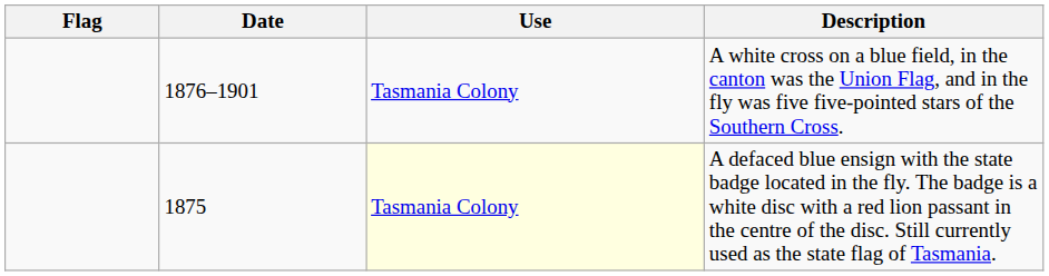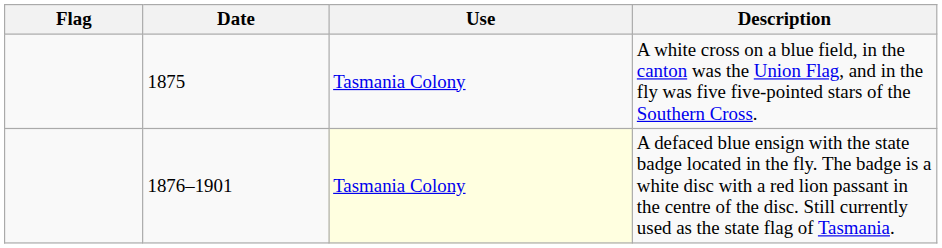row 2 | Date: 1876–1901 -> 1875
row 3 | Date: 1875 -> 1876–1901
